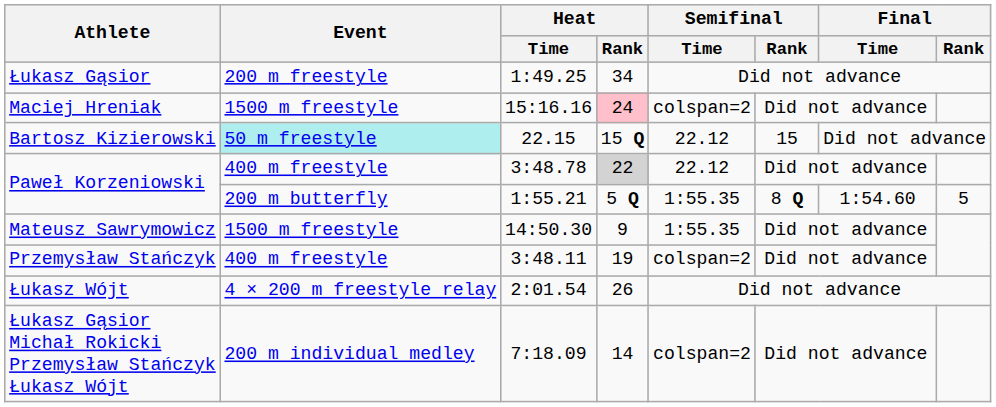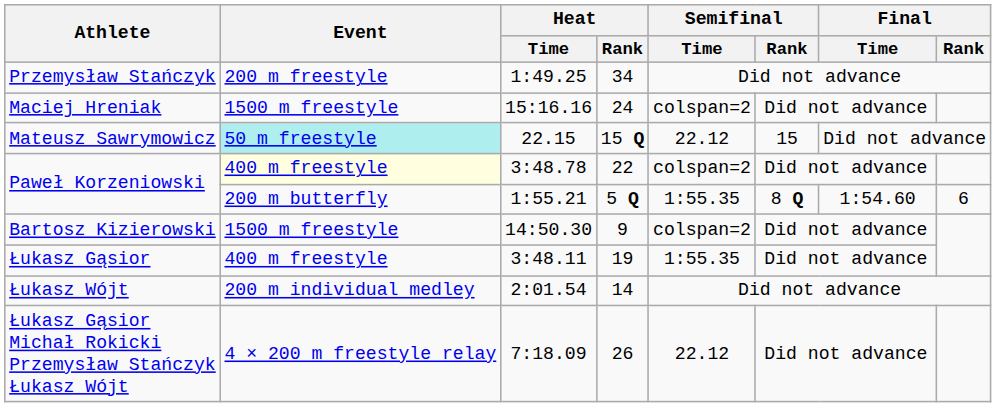1:49.25 | Athlete: Łukasz Gąsior -> Przemysław Stańczyk
15:16.16 | Heat / Rank: pink background -> no background
22.15 | Athlete: Bartosz Kizierowski -> Mateusz Sawrymowicz
3:48.78 | Event: no background -> lightyellow background
3:48.78 | Heat / Rank: lightgrey background -> no background
3:48.78 | Semifinal / Time: 22.12 -> colspan=2
1:55.21 | Final / Rank: 5 -> 6
14:50.30 | Athlete: Mateusz Sawrymowicz -> Bartosz Kizierowski
14:50.30 | Semifinal / Time: 1:55.35 -> colspan=2
3:48.11 | Athlete: Przemysław Stańczyk -> Łukasz Gąsior
3:48.11 | Semifinal / Time: colspan=2 -> 1:55.35
2:01.54 | Event: 4 × 200 m freestyle relay -> 200 m individual medley
2:01.54 | Heat / Rank: 26 -> 14
7:18.09 | Event: 200 m individual medley -> 4 × 200 m freestyle relay
7:18.09 | Heat / Rank: 14 -> 26
7:18.09 | Semifinal / Time: colspan=2 -> 22.12
